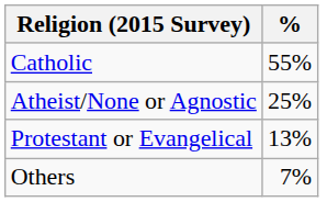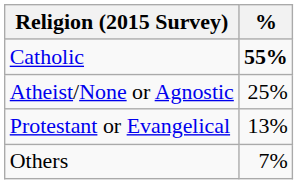Catholic | %: normal -> bold
